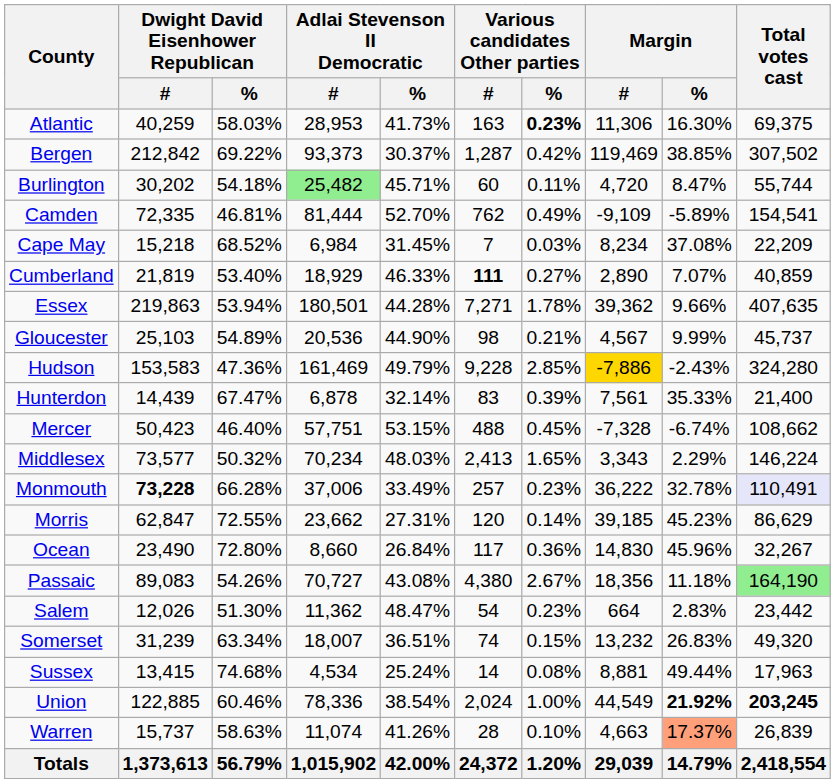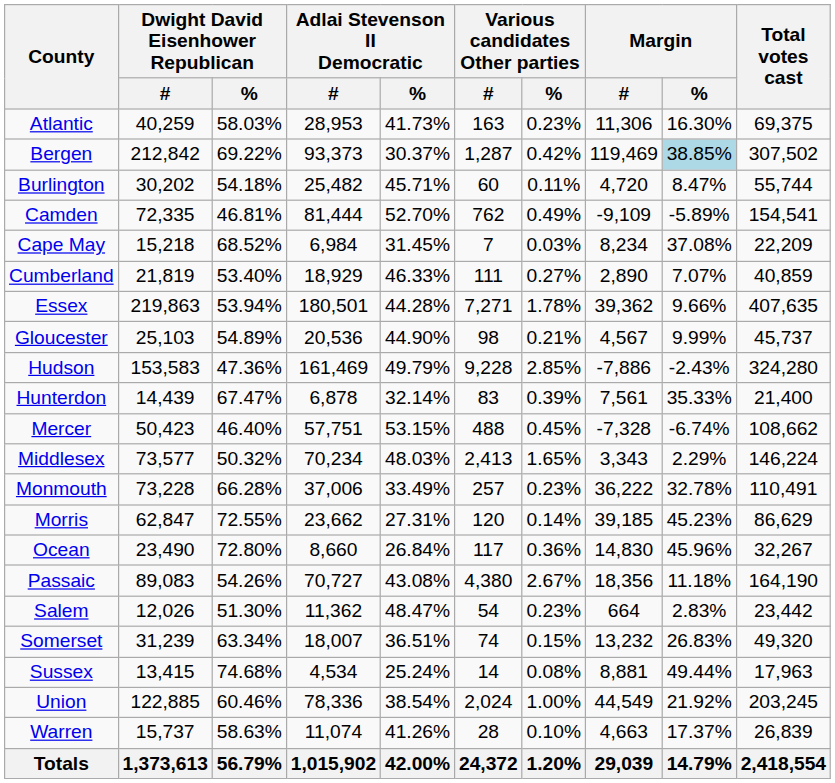Atlantic | Various candidates Other parties / %: bold -> normal
Bergen | Margin / %: no background -> lightblue background
Burlington | Adlai Stevenson II Democratic / #: lightgreen background -> no background
Cumberland | Various candidates Other parties / #: bold -> normal
Hudson | Margin / #: gold background -> no background
Monmouth | Dwight David Eisenhower Republican / #: bold -> normal
Monmouth | Total votes cast: lavender background -> no background
Passaic | Total votes cast: lightgreen background -> no background
Union | Margin / %: bold -> normal
Union | Total votes cast: bold -> normal
Warren | Margin / %: lightsalmon background -> no background
